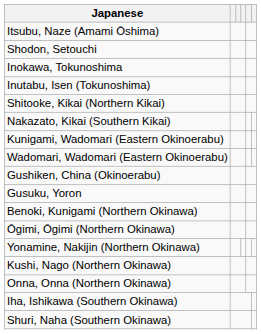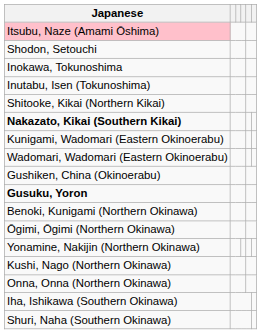Itsubu, Naze (Amami Ōshima) | Japanese: no background -> pink background
Nakazato, Kikai (Southern Kikai) | Japanese: normal -> bold
Gusuku, Yoron | Japanese: normal -> bold
